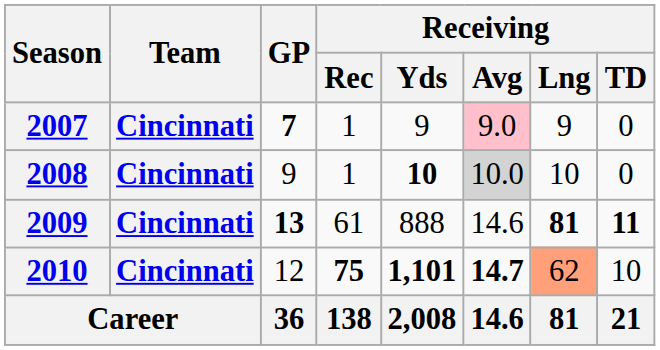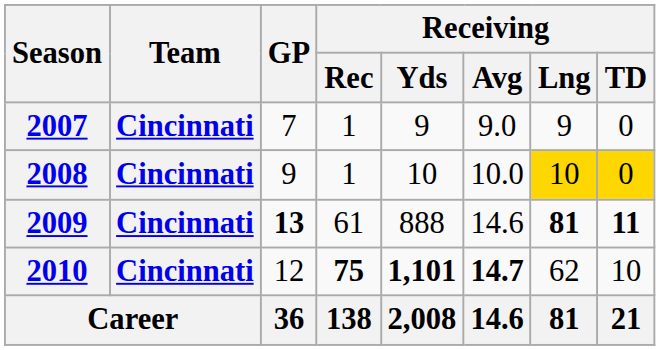2007 | GP: bold -> normal
2007 | Receiving / Avg: pink background -> no background
2008 | Receiving / Yds: bold -> normal
2008 | Receiving / Avg: lightgrey background -> no background
2008 | Receiving / Lng: no background -> gold background
2008 | Receiving / TD: no background -> gold background
2010 | Receiving / Lng: lightsalmon background -> no background
